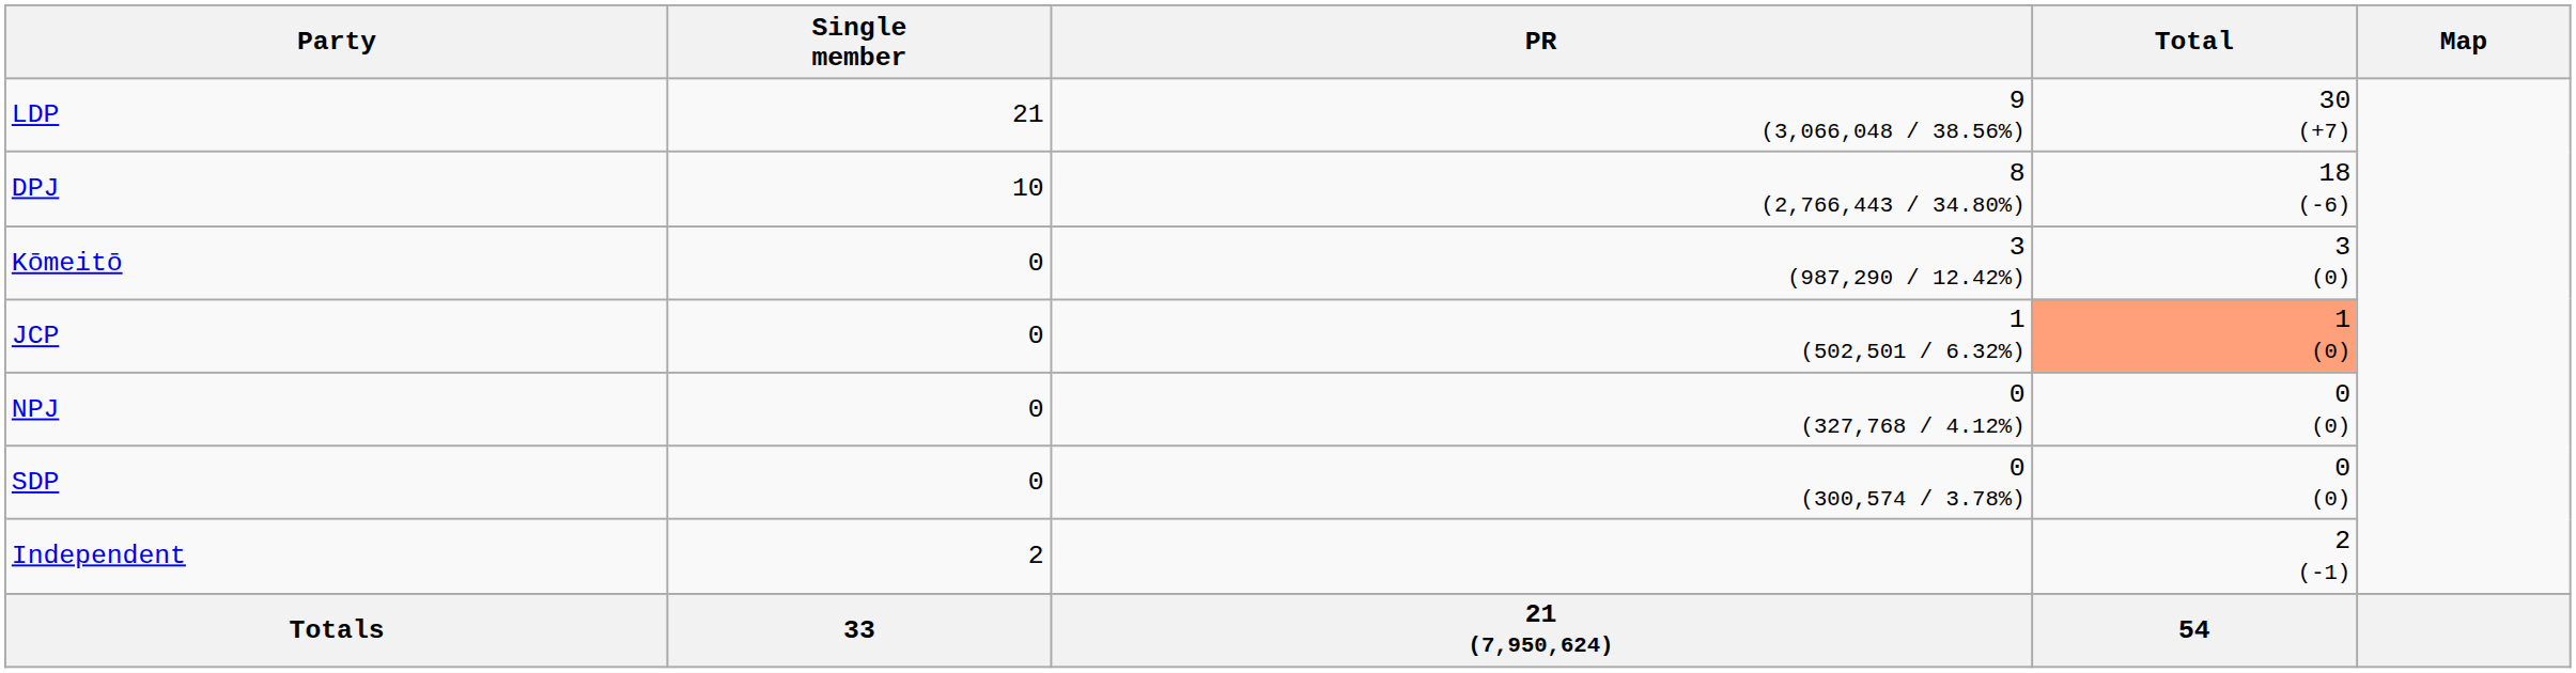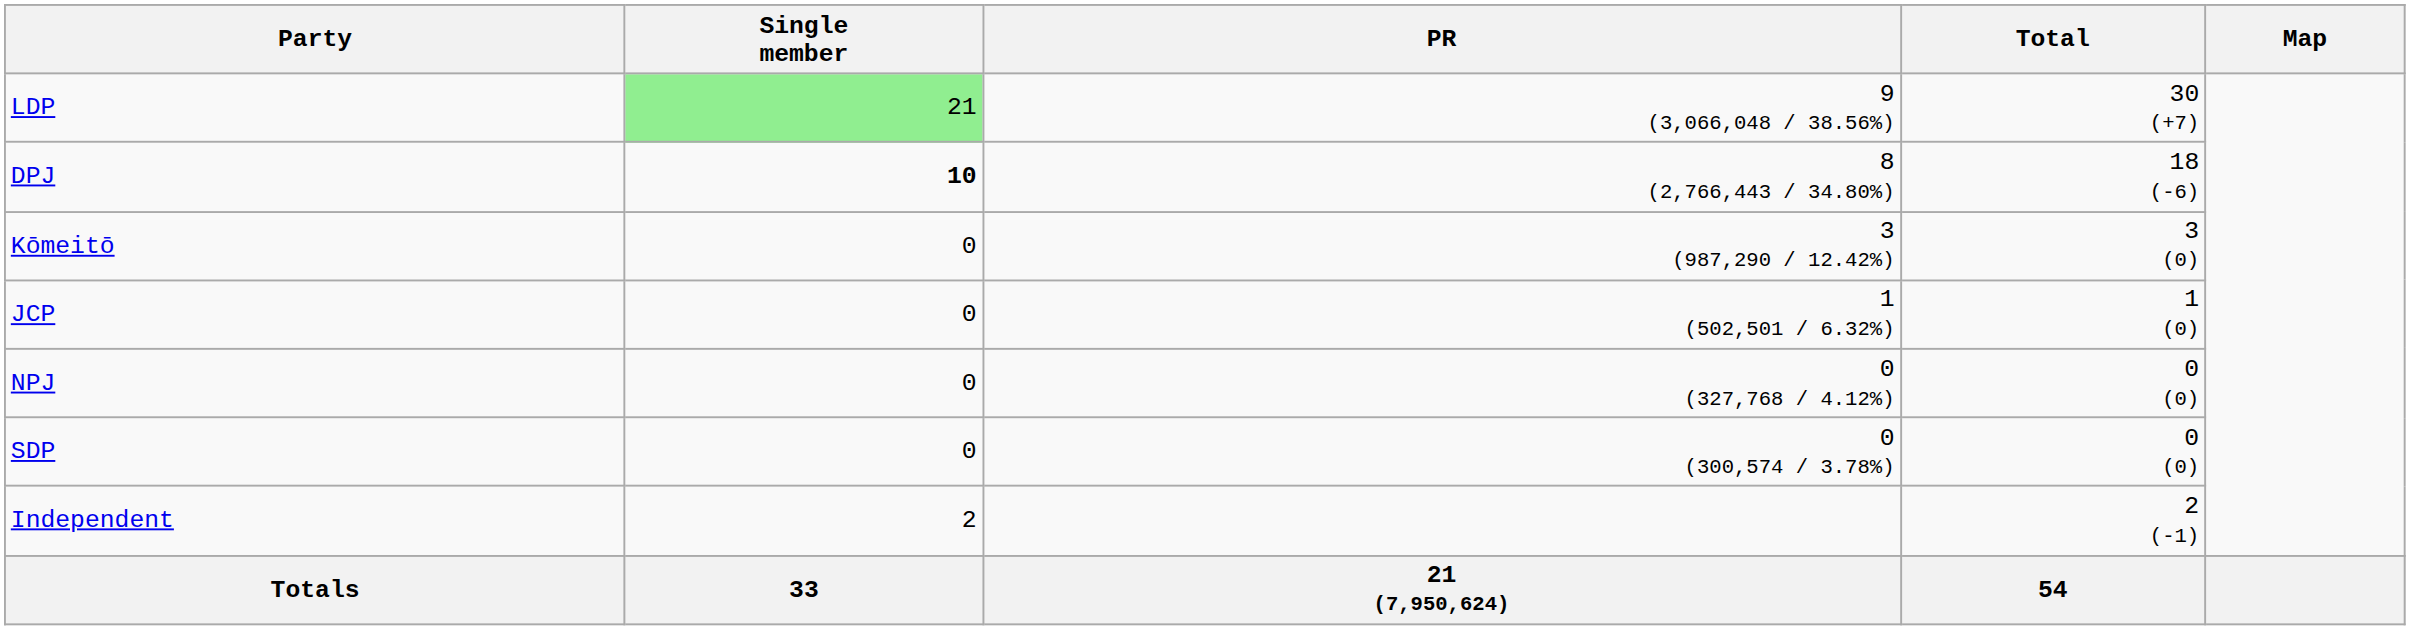LDP | Single member: no background -> lightgreen background
DPJ | Single member: normal -> bold
JCP | Total: lightsalmon background -> no background
